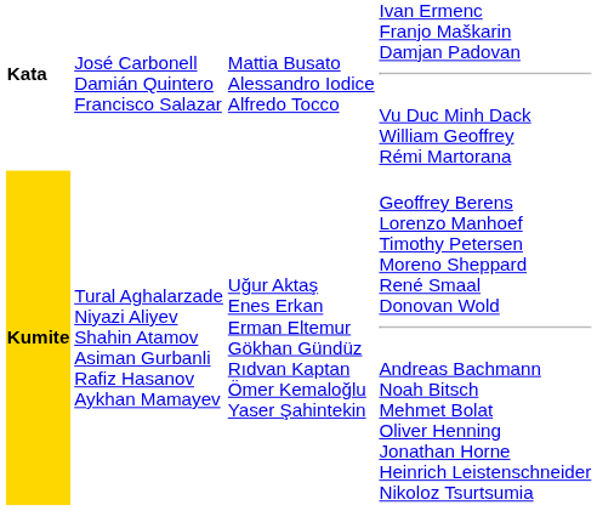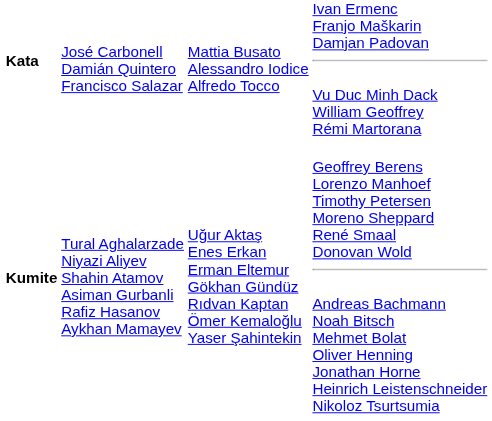Kumite | column 1: gold background -> no background
